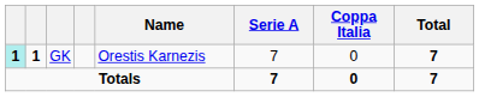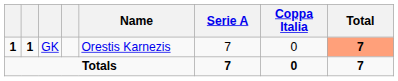row 2 | column 1: paleturquoise background -> no background
row 2 | Total: no background -> lightsalmon background
